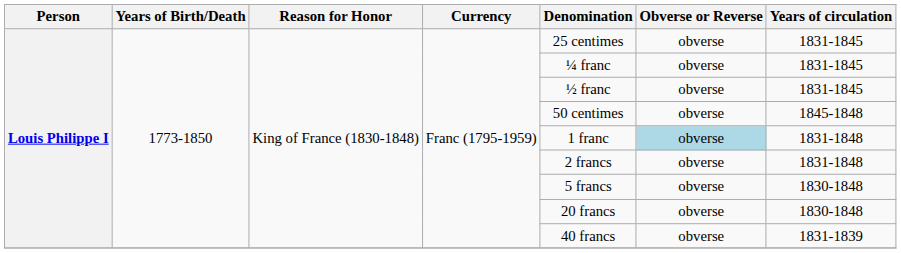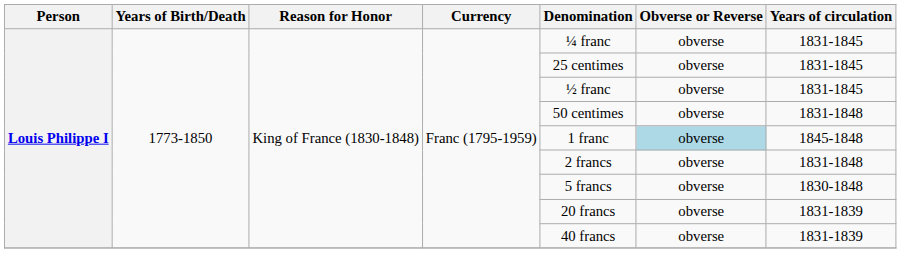row 2 | Denomination: 25 centimes -> ¼ franc
row 3 | Denomination: ¼ franc -> 25 centimes
row 5 | Years of circulation: 1845-1848 -> 1831-1848
row 6 | Years of circulation: 1831-1848 -> 1845-1848
row 9 | Years of circulation: 1830-1848 -> 1831-1839
